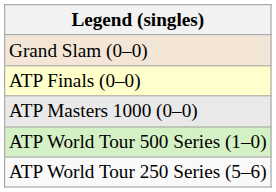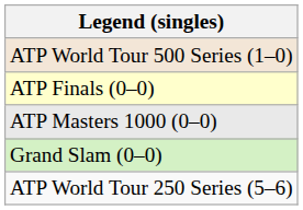row 2 | column 1: Grand Slam (0–0) -> ATP World Tour 500 Series (1–0)
row 5 | column 1: ATP World Tour 500 Series (1–0) -> Grand Slam (0–0)
